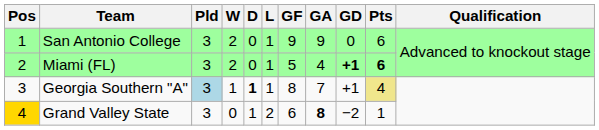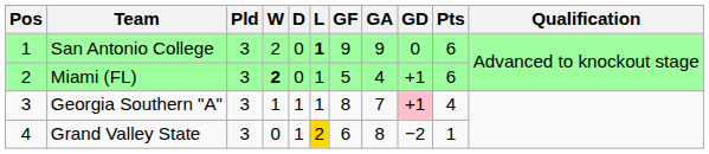San Antonio College | L: normal -> bold
Miami (FL) | W: normal -> bold
Miami (FL) | GD: bold -> normal
Miami (FL) | Pts: bold -> normal
Georgia Southern "A" | Pld: lightblue background -> no background
Georgia Southern "A" | D: bold -> normal
Georgia Southern "A" | GD: no background -> pink background
Georgia Southern "A" | Pts: khaki background -> no background
Grand Valley State | Pos: gold background -> no background
Grand Valley State | L: no background -> gold background
Grand Valley State | GA: bold -> normal
